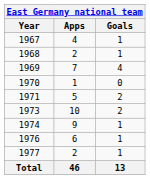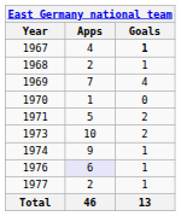1967 | Goals: normal -> bold
1976 | Apps: no background -> lavender background
